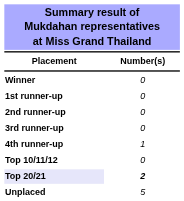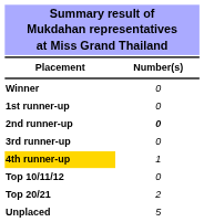row 5 | column 2: normal -> bold
row 7 | column 1: no background -> gold background
row 9 | column 1: lavender background -> no background
row 9 | column 2: bold -> normal
